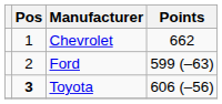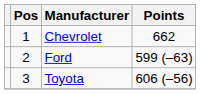Toyota | Pos: bold -> normal
